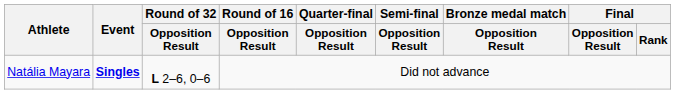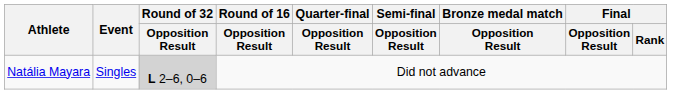Natália Mayara | Event: bold -> normal
Natália Mayara | Round of 32 / Opposition Result: no background -> lightgrey background
